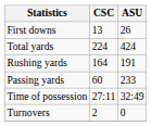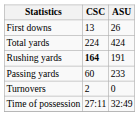Rushing yards | CSC: normal -> bold
rows swapped: Turnovers <-> Time of possession
